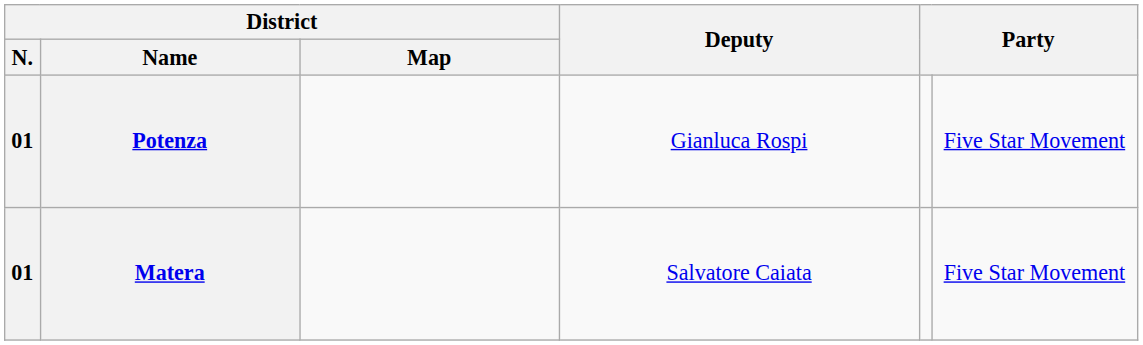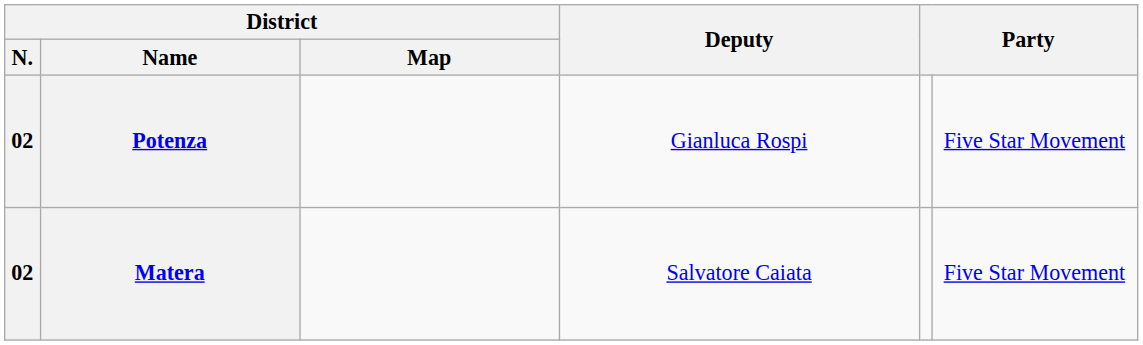Potenza | District / N.: 01 -> 02
Matera | District / N.: 01 -> 02
